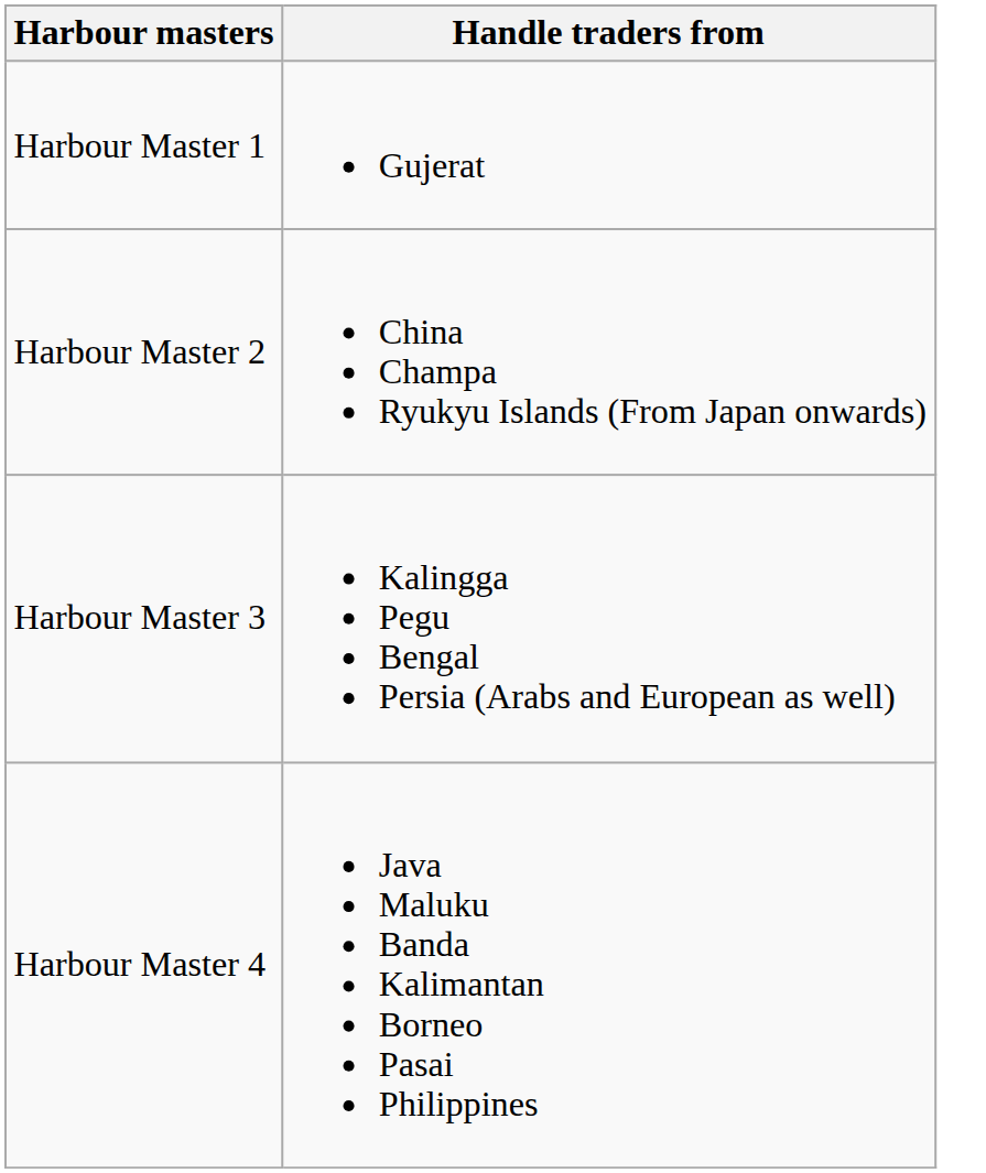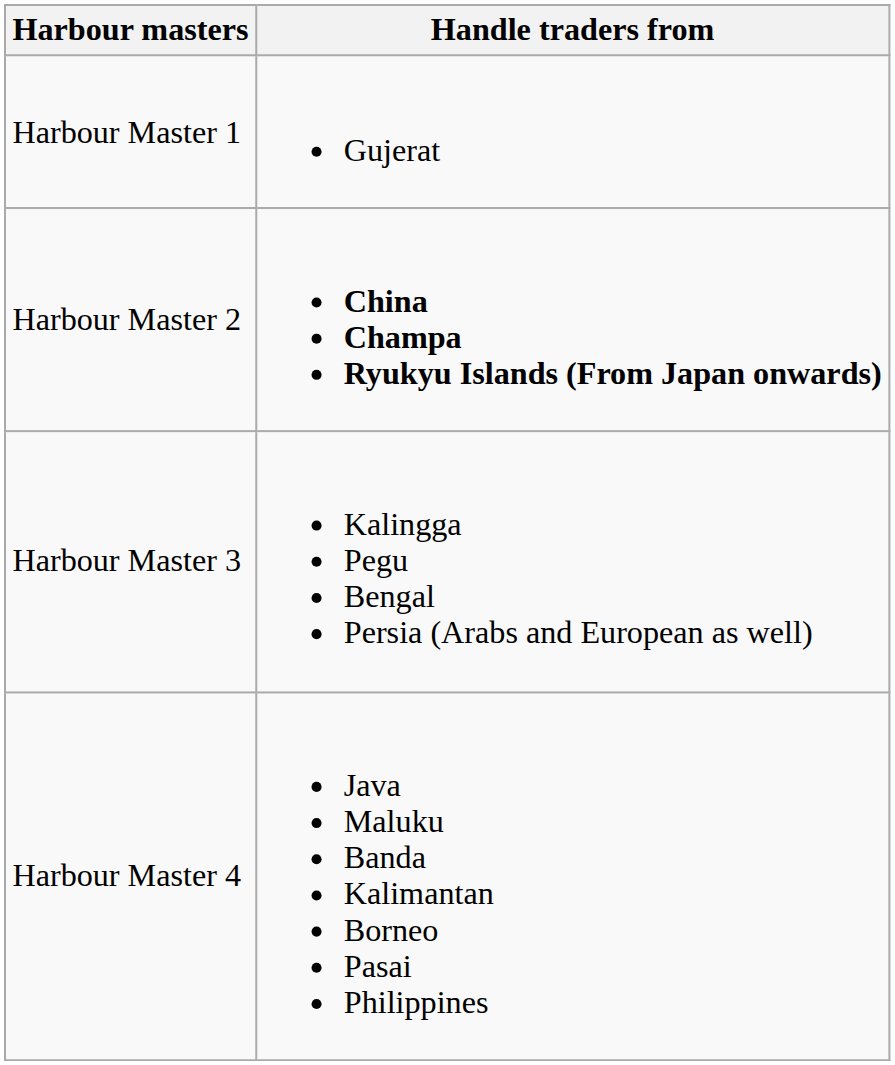Harbour Master 2 | Handle traders from: normal -> bold
